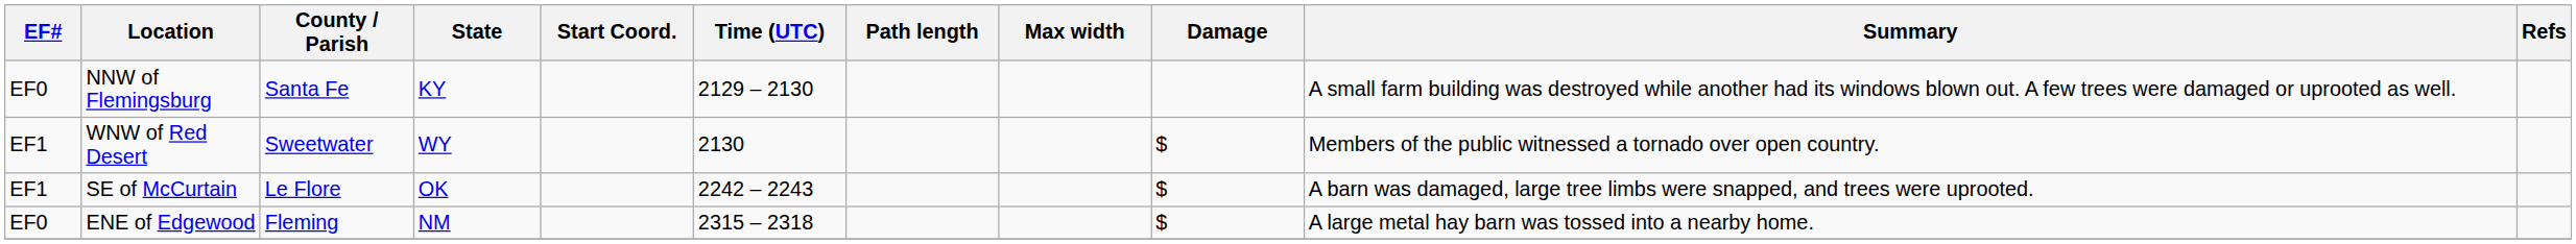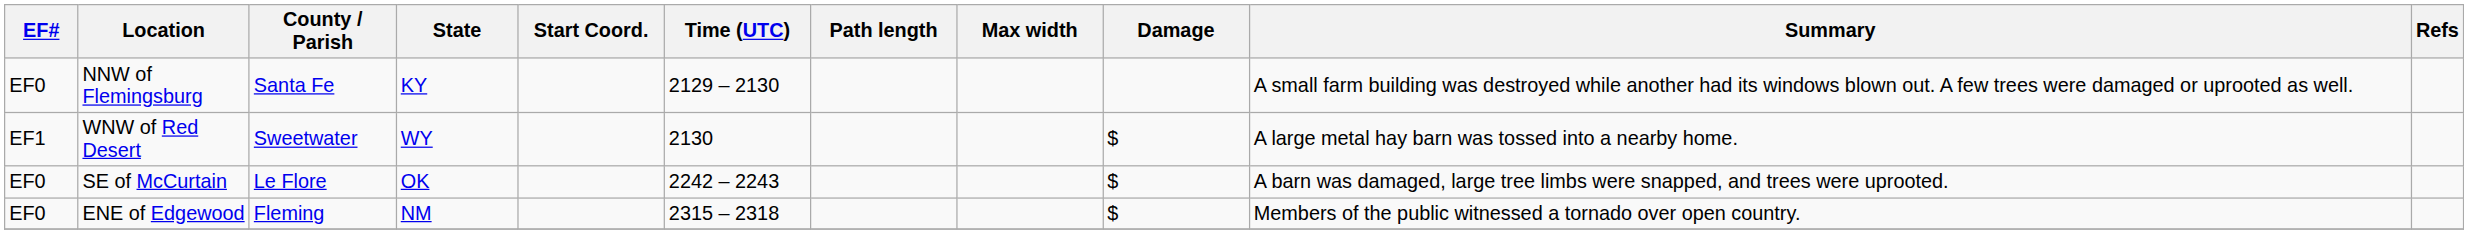WNW of Red Desert | Summary: Members of the public witnessed a tornado over open country. -> A large metal hay barn was tossed into a nearby home.
SE of McCurtain | EF#: EF1 -> EF0
ENE of Edgewood | Summary: A large metal hay barn was tossed into a nearby home. -> Members of the public witnessed a tornado over open country.
